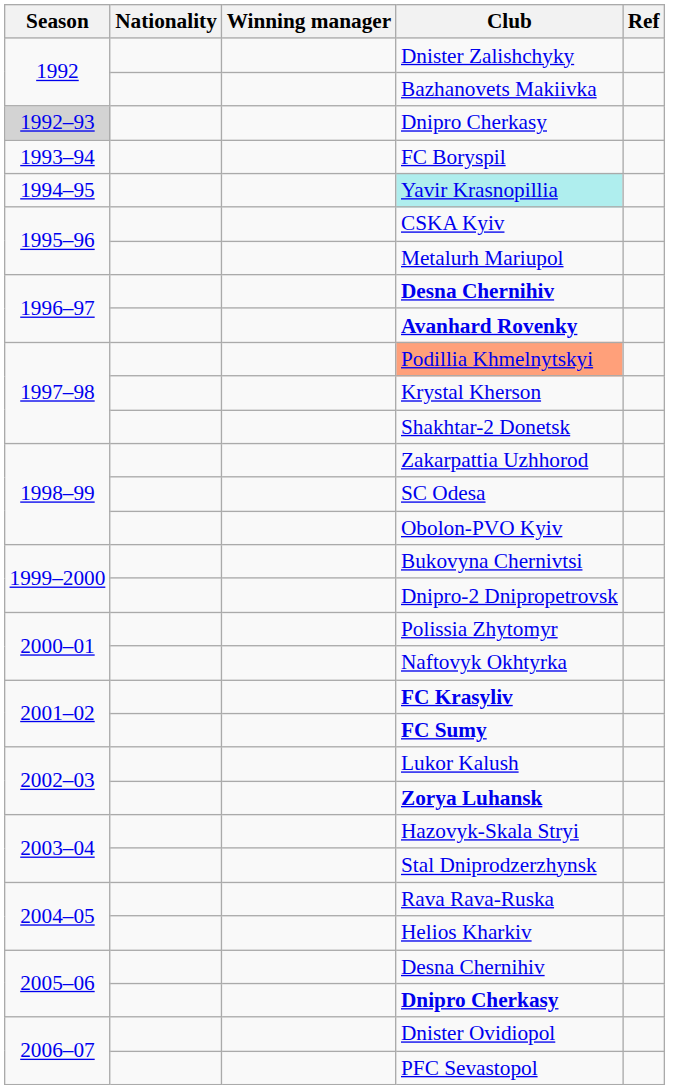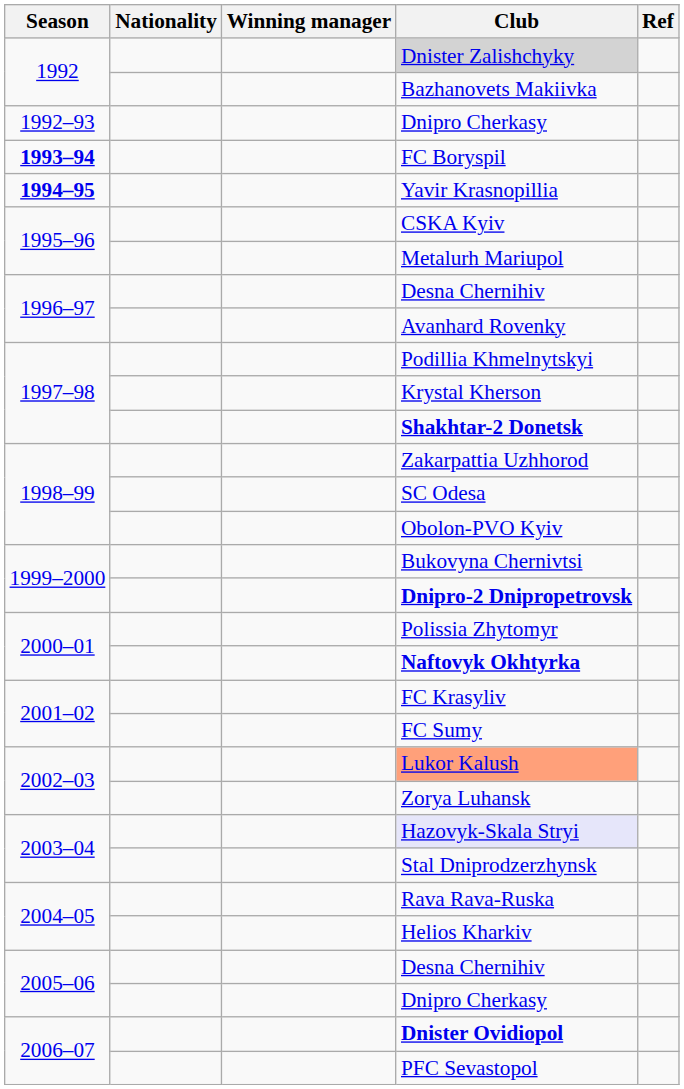Dnister Zalishchyky | Club: no background -> lightgrey background
1992–93 / Dnipro Cherkasy | Season: lightgrey background -> no background
FC Boryspil | Season: normal -> bold
Yavir Krasnopillia | Season: normal -> bold
Yavir Krasnopillia | Club: paleturquoise background -> no background
1996–97 / Desna Chernihiv | Club: bold -> normal
Avanhard Rovenky | Club: bold -> normal
Podillia Khmelnytskyi | Club: lightsalmon background -> no background
Shakhtar-2 Donetsk | Club: normal -> bold
Dnipro-2 Dnipropetrovsk | Club: normal -> bold
Naftovyk Okhtyrka | Club: normal -> bold
FC Krasyliv | Club: bold -> normal
FC Sumy | Club: bold -> normal
Lukor Kalush | Club: no background -> lightsalmon background
Zorya Luhansk | Club: bold -> normal
Hazovyk-Skala Stryi | Club: no background -> lavender background
2005–06 / Dnipro Cherkasy | Club: bold -> normal
Dnister Ovidiopol | Club: normal -> bold
